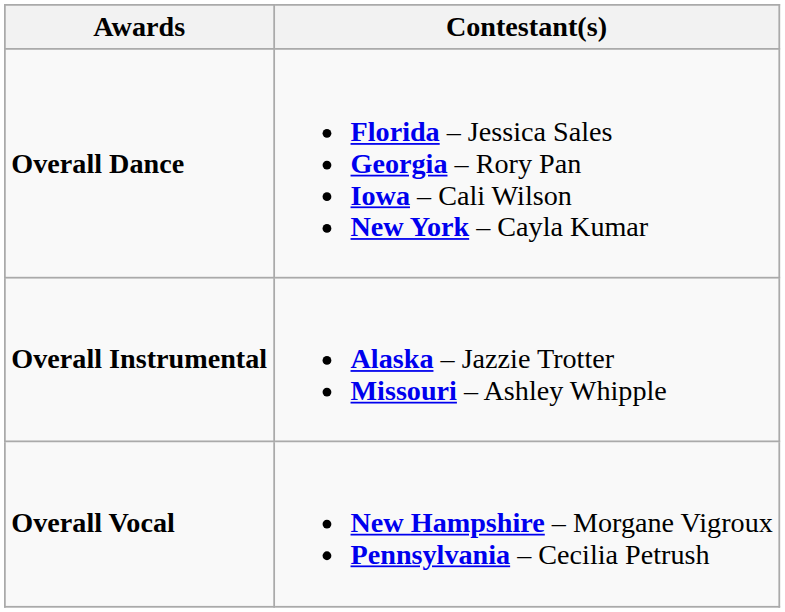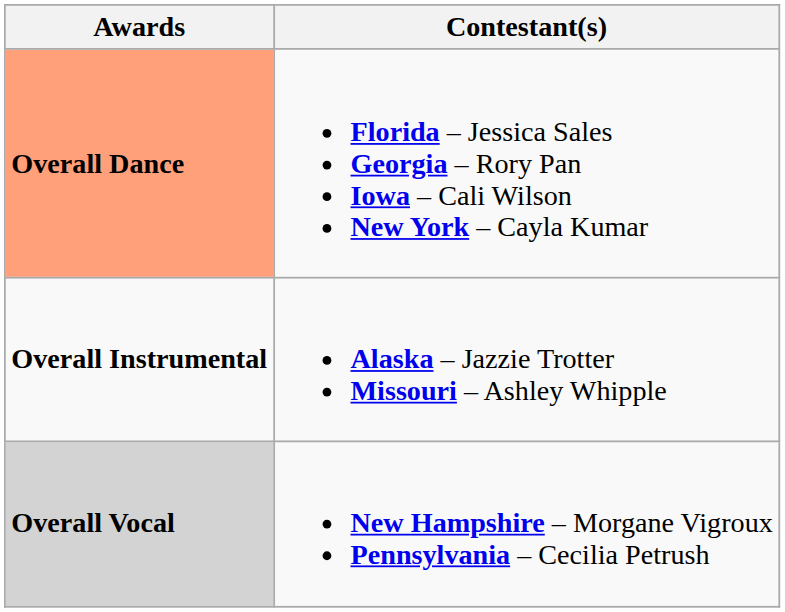row 2 | Awards: no background -> lightsalmon background
row 4 | Awards: no background -> lightgrey background
